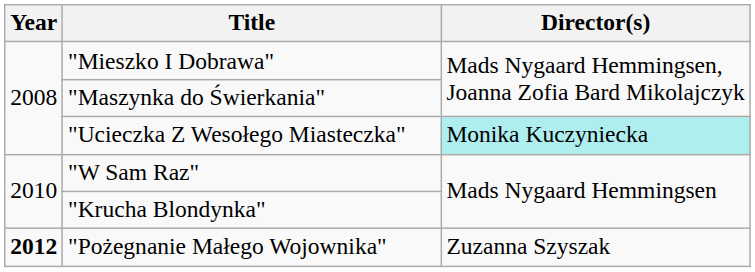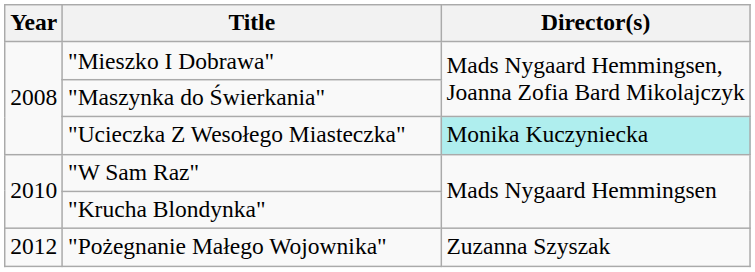"Pożegnanie Małego Wojownika" | Year: bold -> normal
